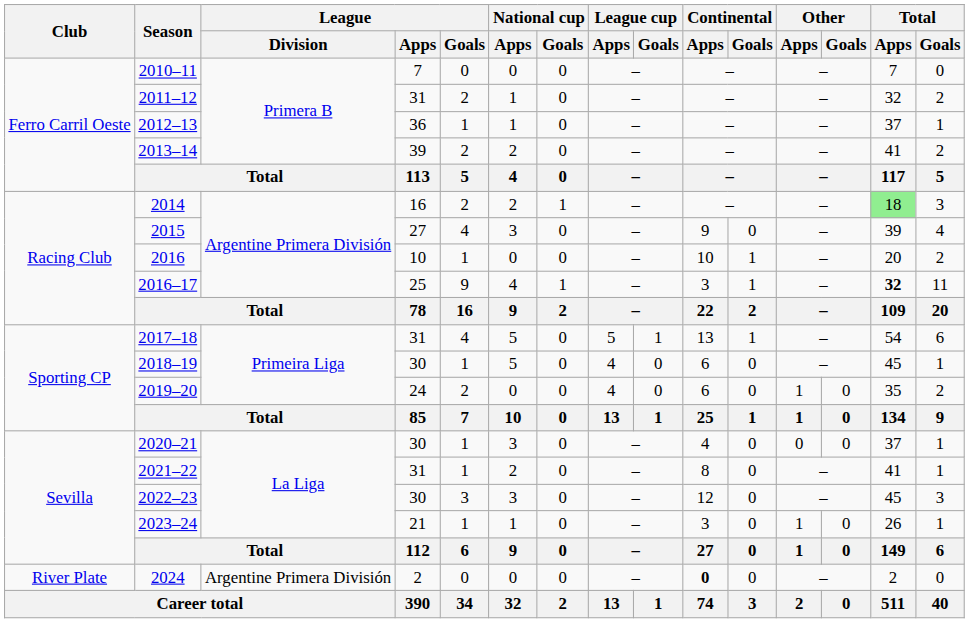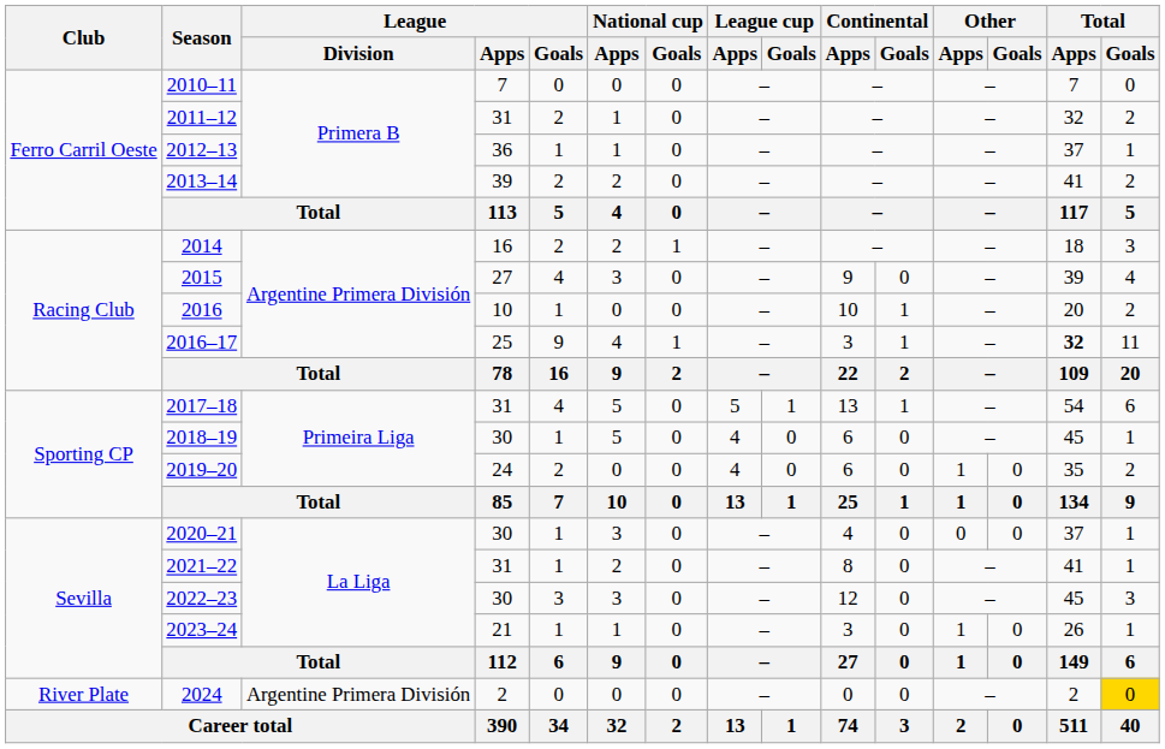2014 | Total / Apps: lightgreen background -> no background
2024 | Continental / Apps: bold -> normal
2024 | Total / Goals: no background -> gold background
